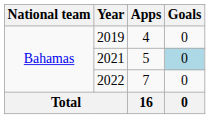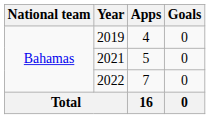2021 | Goals: lightblue background -> no background
